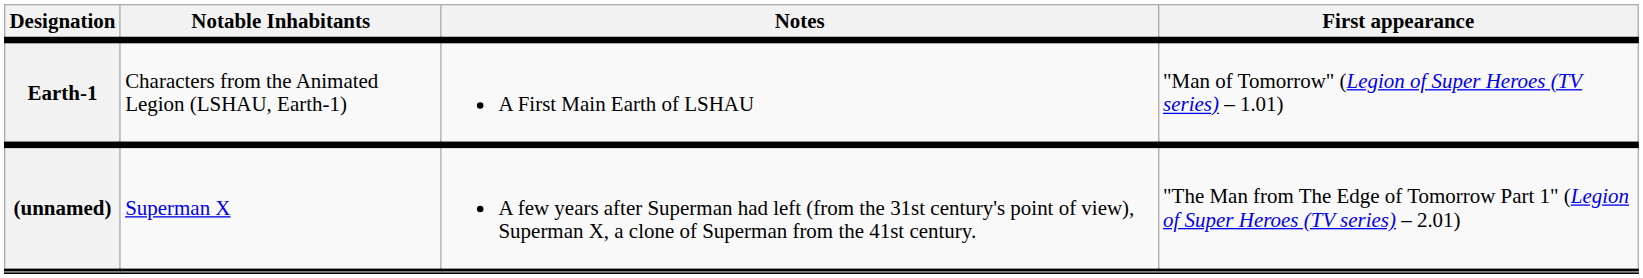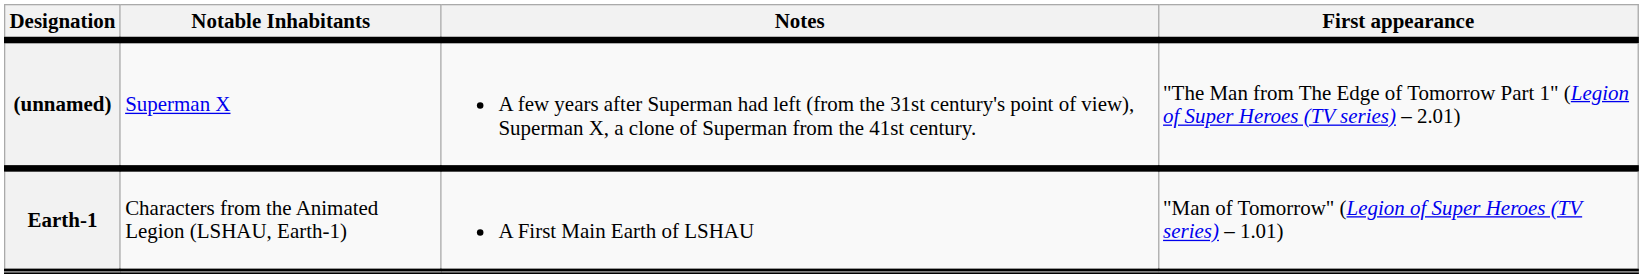rows swapped: Earth-1 <-> (unnamed)
